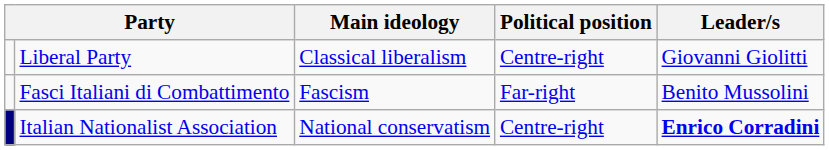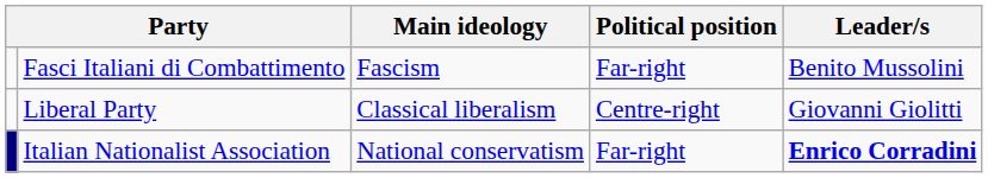rows swapped: Liberal Party <-> Fasci Italiani di Combattimento
Italian Nationalist Association | Political position: Centre-right -> Far-right
